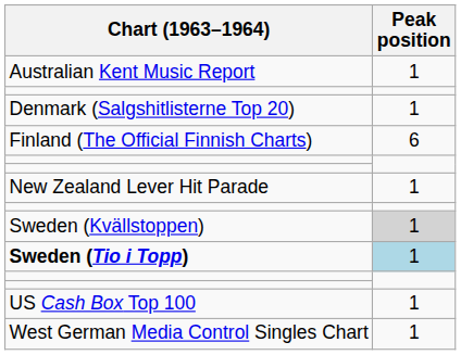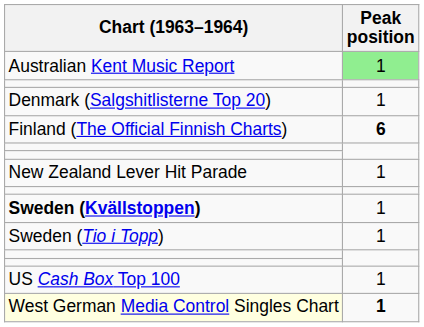row 2 | Peak position: no background -> lightgreen background
row 5 | Peak position: normal -> bold
row 10 | Chart (1963–1964): normal -> bold
row 10 | Peak position: lightgrey background -> no background
row 11 | Chart (1963–1964): bold -> normal
row 11 | Peak position: lightblue background -> no background
row 15 | Chart (1963–1964): no background -> lightyellow background
row 15 | Peak position: normal -> bold
